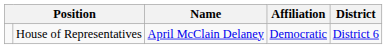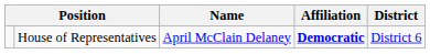House of Representatives | Affiliation: normal -> bold
